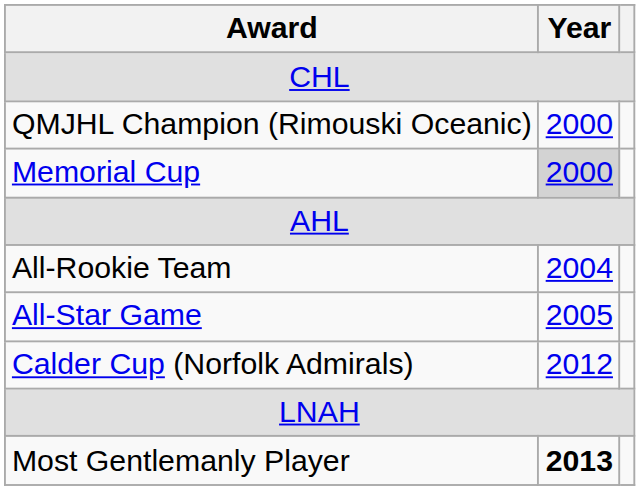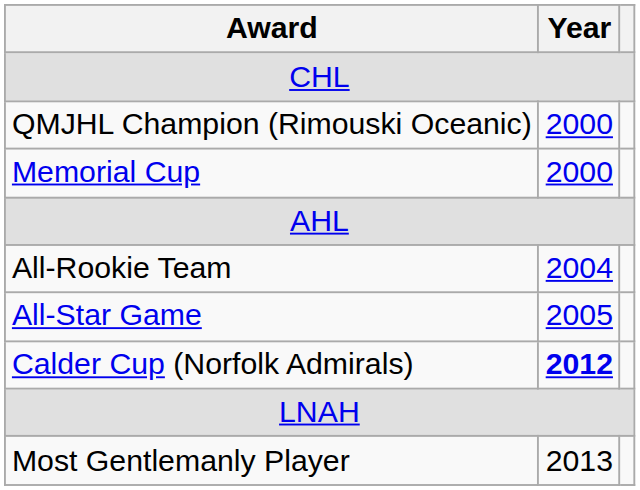Memorial Cup | Year: lightgrey background -> no background
Calder Cup (Norfolk Admirals) | Year: normal -> bold
Most Gentlemanly Player | Year: bold -> normal
